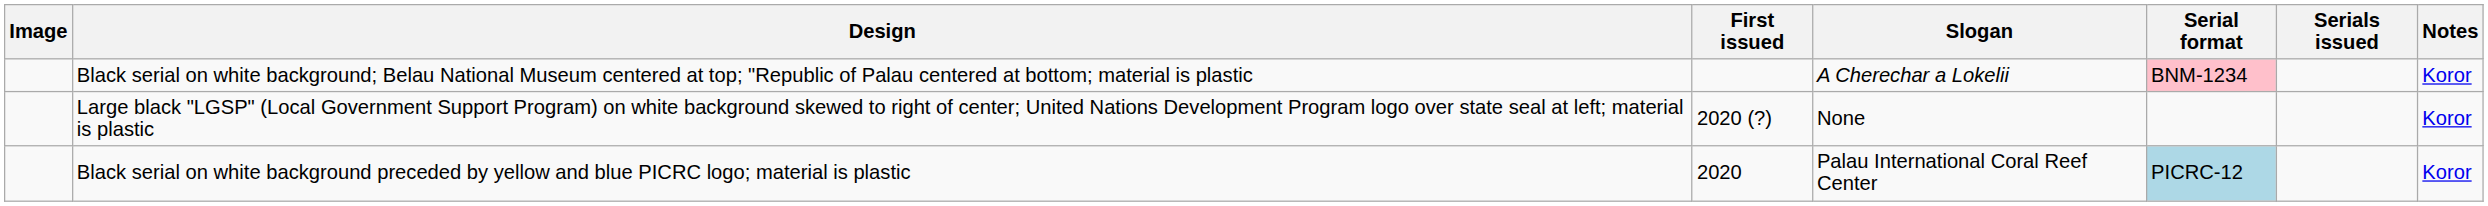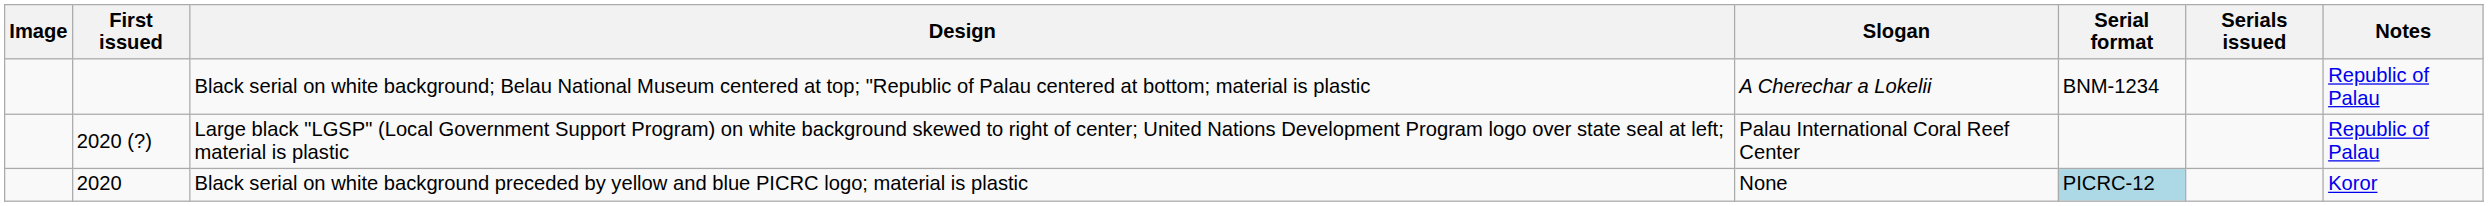columns swapped: First issued <-> Design
row 2 | Serial format: pink background -> no background
row 2 | Notes: Koror -> Republic of Palau
row 3 | Slogan: None -> Palau International Coral Reef Center
row 3 | Notes: Koror -> Republic of Palau
row 4 | Slogan: Palau International Coral Reef Center -> None
